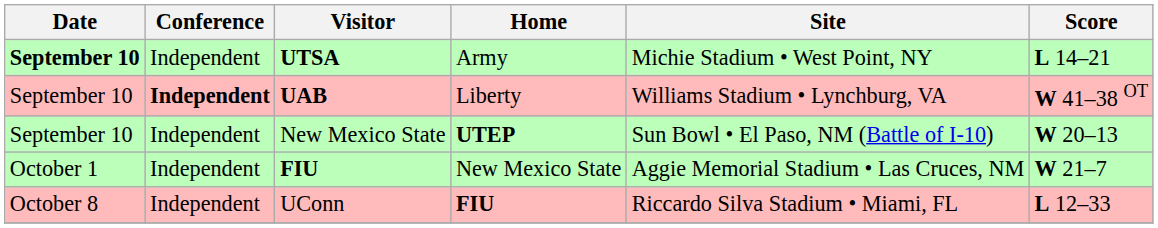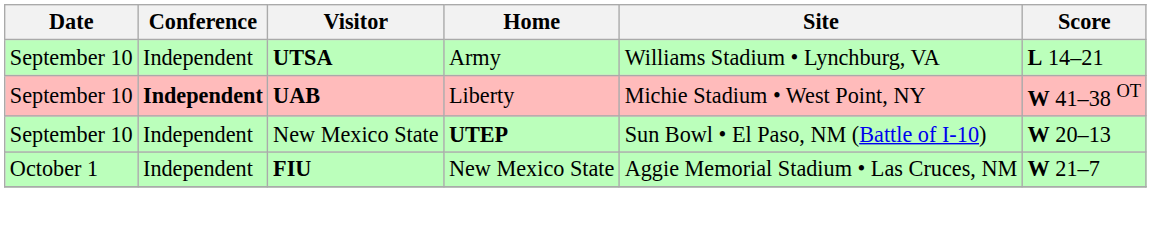UTSA | Date: bold -> normal
UTSA | Site: Michie Stadium • West Point, NY -> Williams Stadium • Lynchburg, VA
UAB | Site: Williams Stadium • Lynchburg, VA -> Michie Stadium • West Point, NY
- row: October 8 | Independent | UConn | FIU | Riccardo Silva Stadium • Miami, FL | L 12–33
